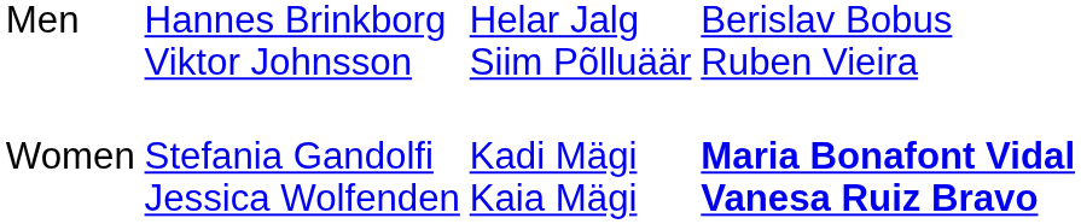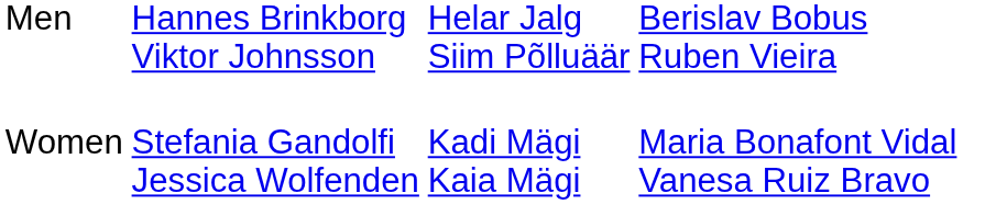Women | column 4: bold -> normal
